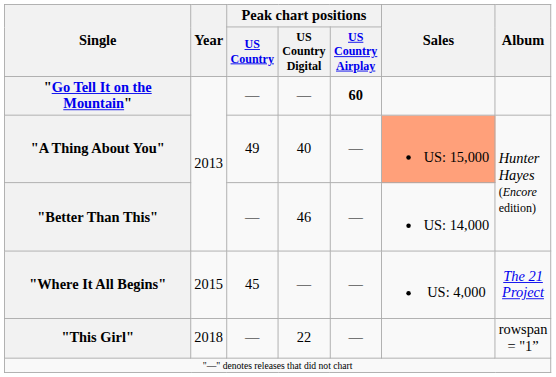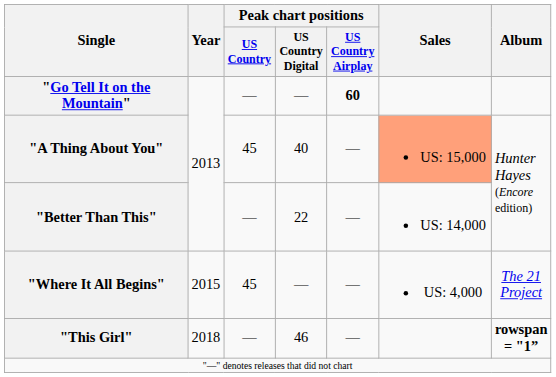"A Thing About You" | Peak chart positions / US Country: 49 -> 45
"Better Than This" | Peak chart positions / US Country Digital: 46 -> 22
"This Girl" | Peak chart positions / US Country Digital: 22 -> 46
"This Girl" | Album: normal -> bold
